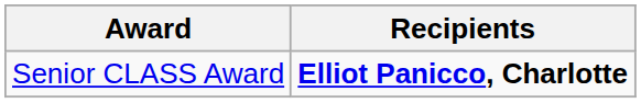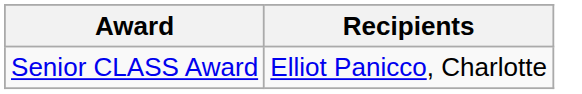Senior CLASS Award | Recipients: bold -> normal
